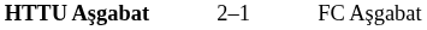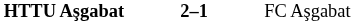HTTU Aşgabat | column 2: normal -> bold
